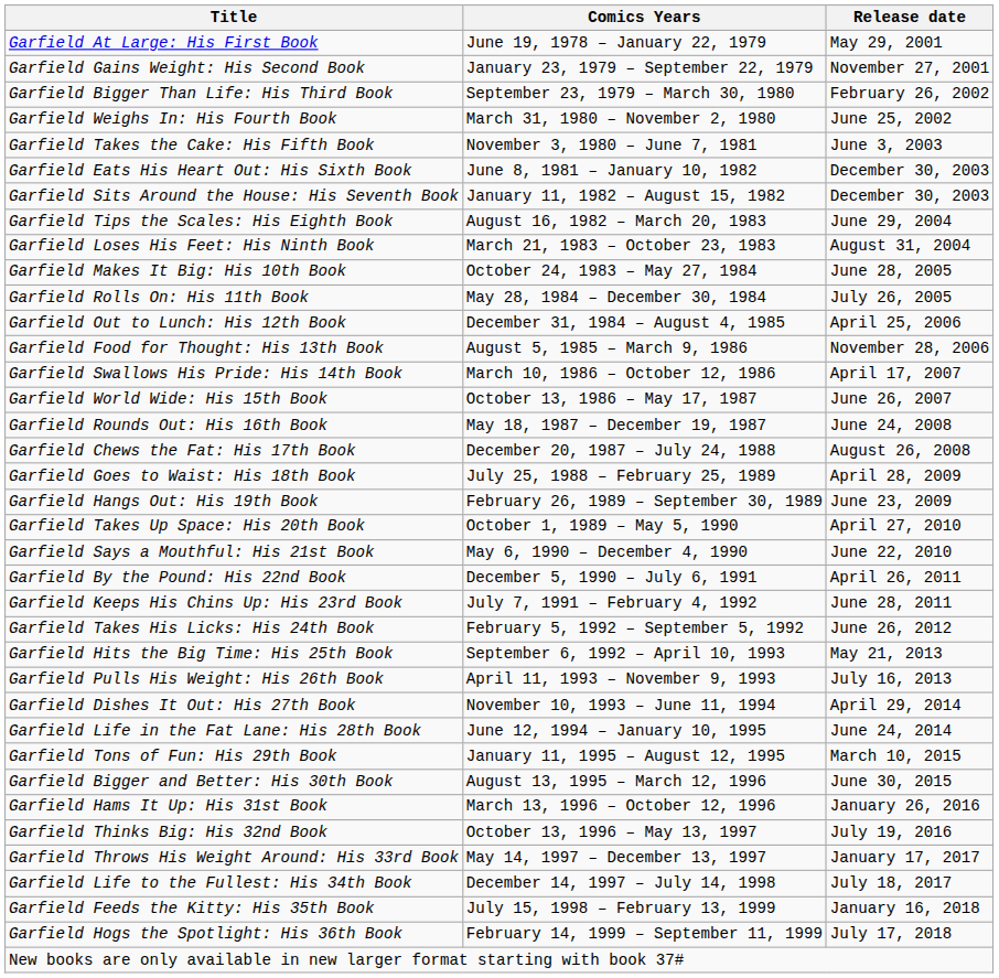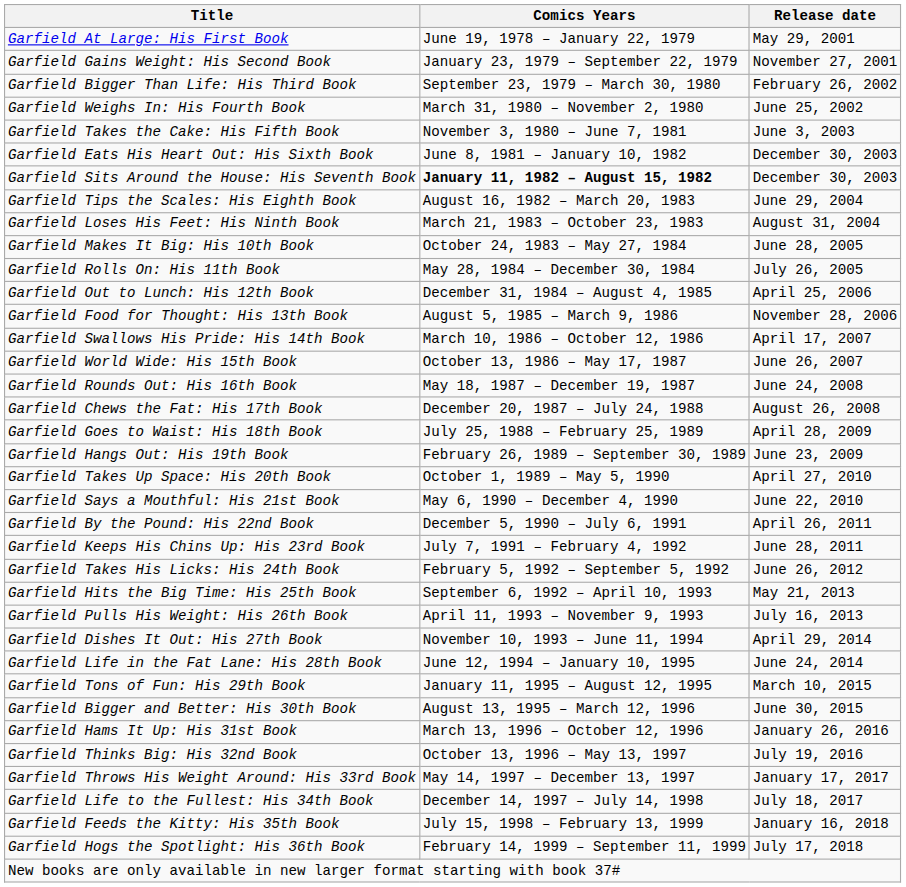Garfield Sits Around the House: His Seventh Book | Comics Years: normal -> bold
